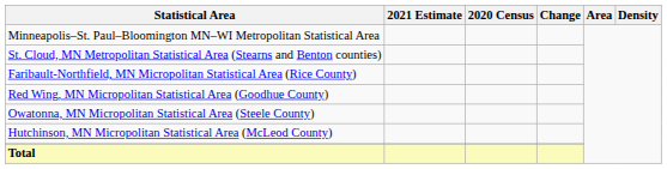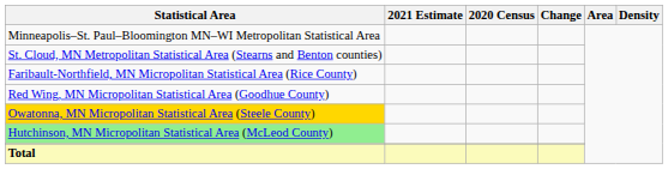Owatonna, MN Micropolitan Statistical Area (Steele County) | Statistical Area: no background -> gold background
Hutchinson, MN Micropolitan Statistical Area (McLeod County) | Statistical Area: no background -> lightgreen background
